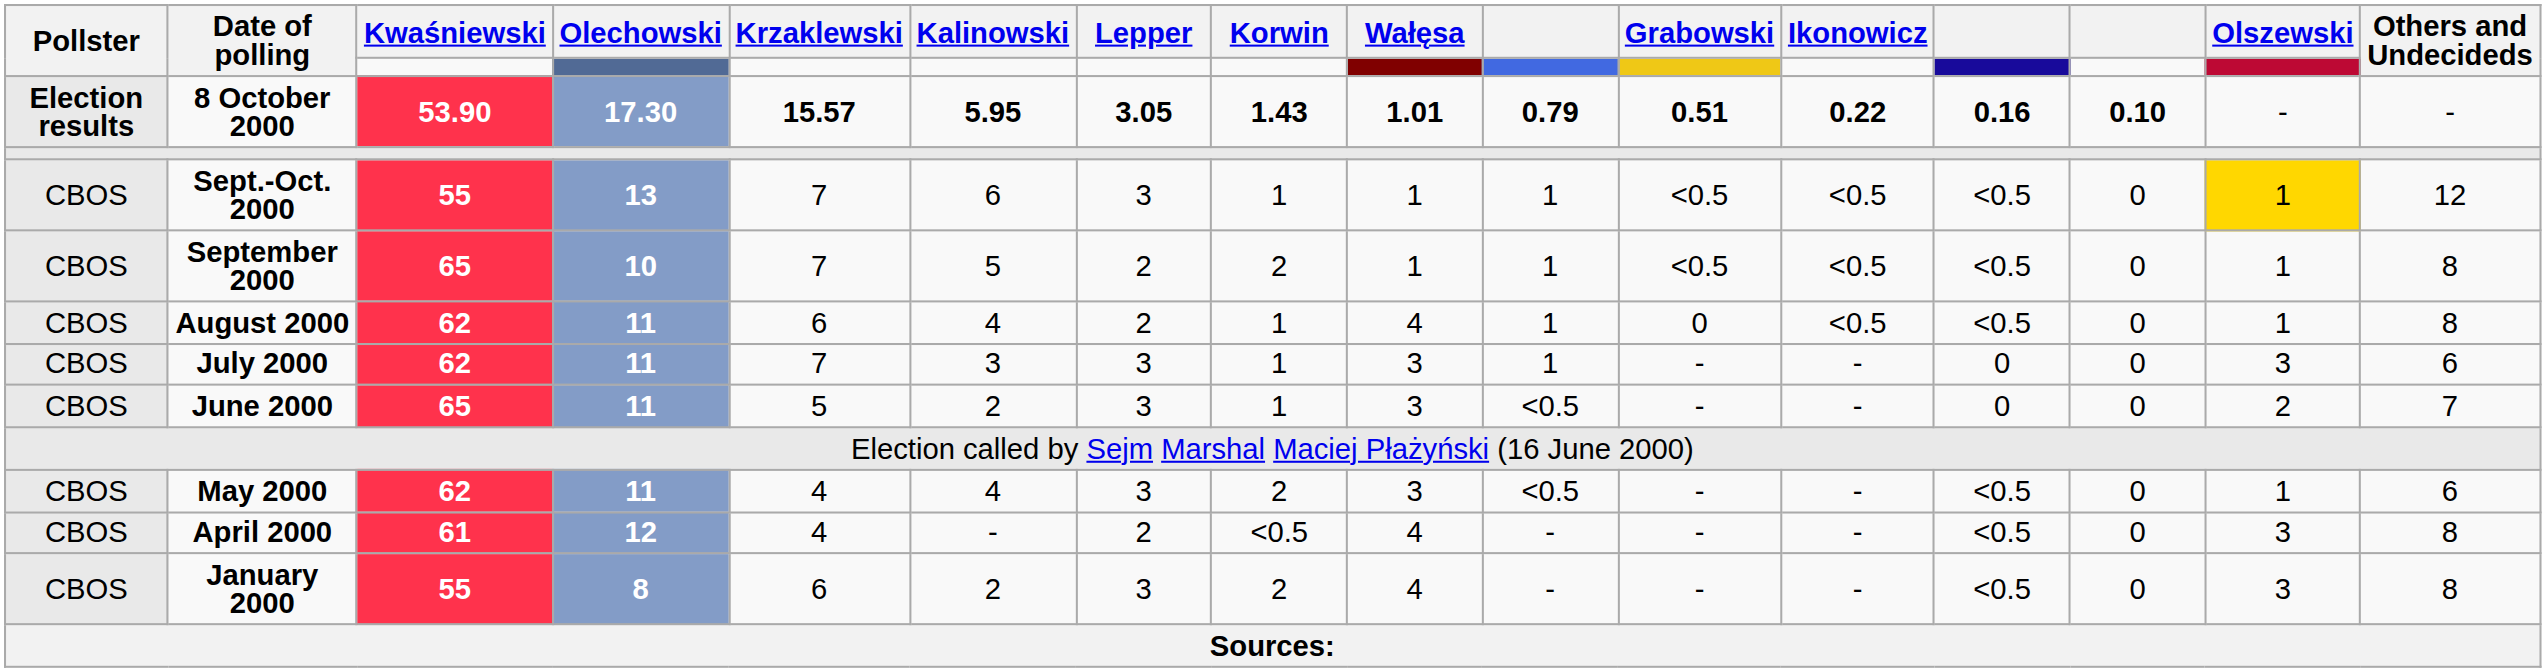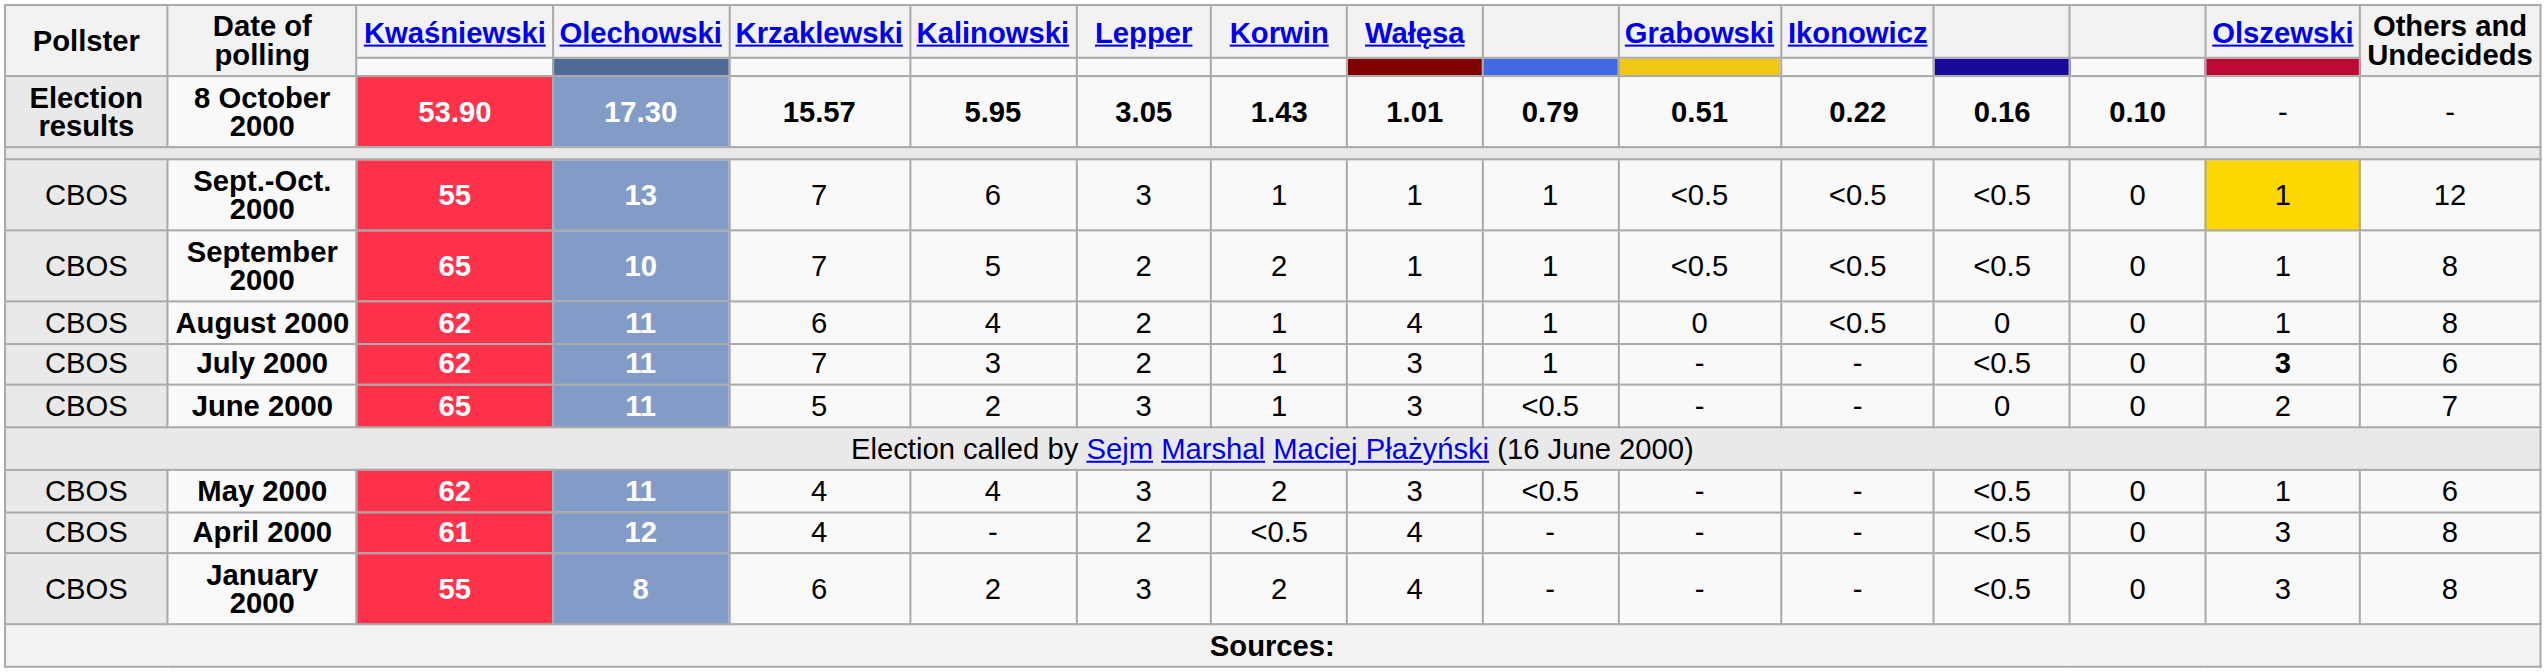August 2000 | column 13: <0.5 -> 0
July 2000 | Lepper: 3 -> 2
July 2000 | column 13: 0 -> <0.5
July 2000 | Olszewski: normal -> bold
